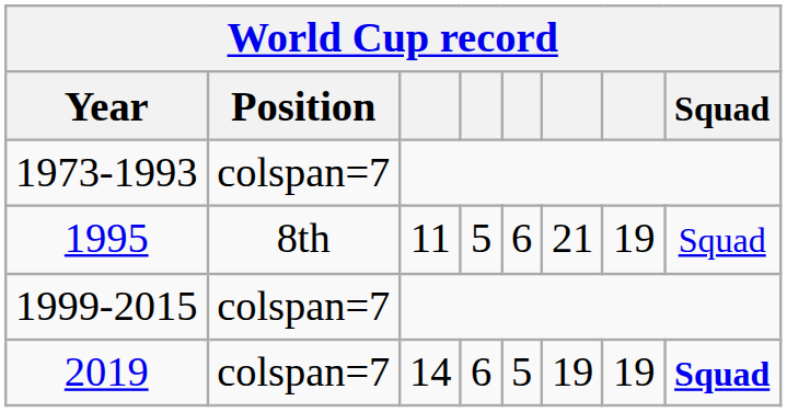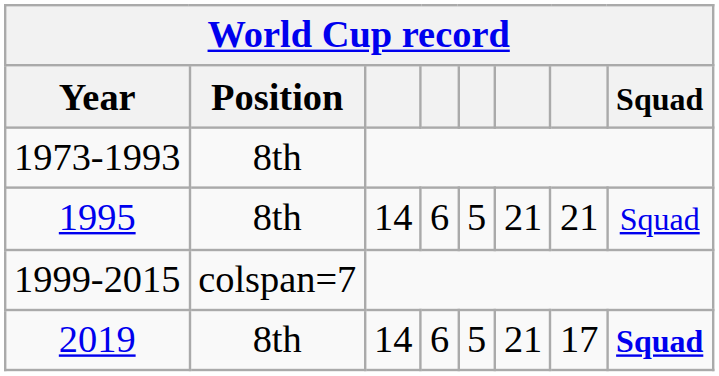1973-1993 | Position: colspan=7 -> 8th
1995 | column 3: 11 -> 14
1995 | column 4: 5 -> 6
1995 | column 5: 6 -> 5
1995 | column 7: 19 -> 21
2019 | Position: colspan=7 -> 8th
2019 | column 6: 19 -> 21
2019 | column 7: 19 -> 17
